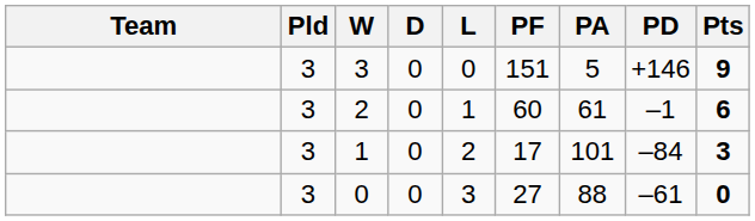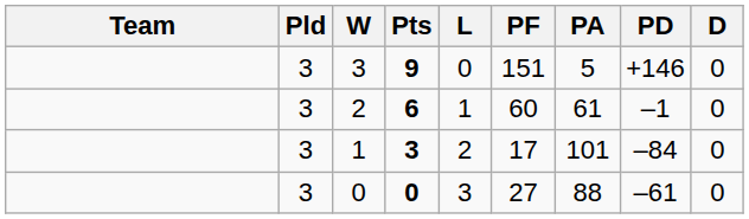columns swapped: D <-> Pts
